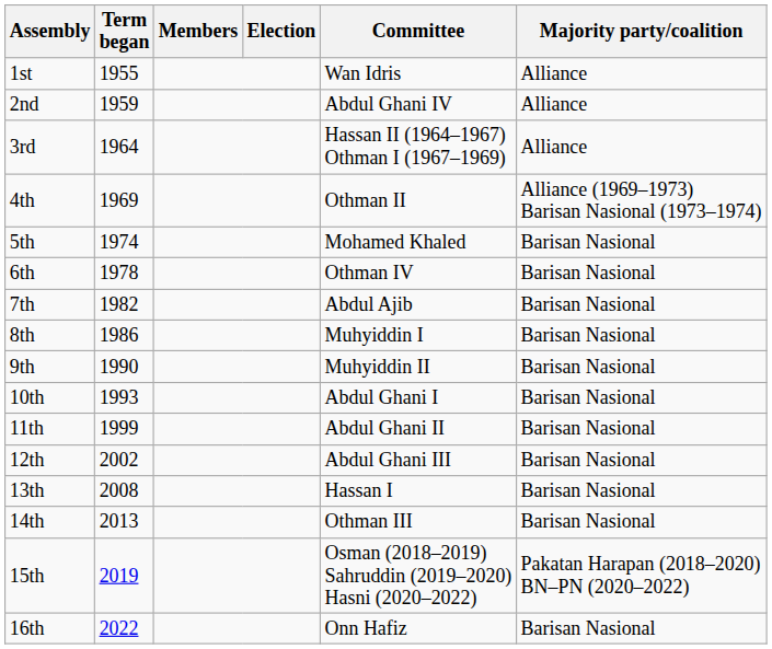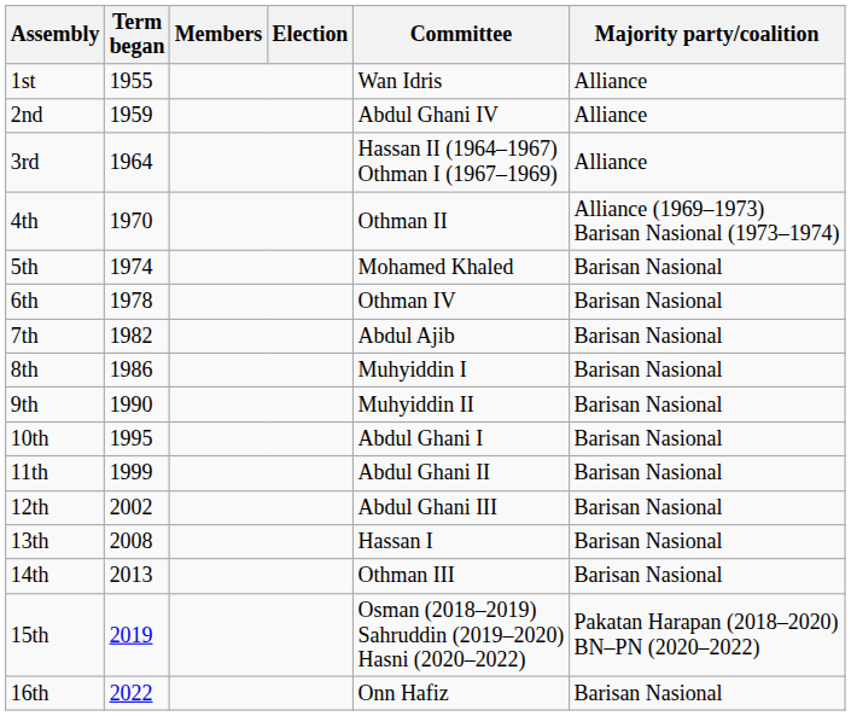4th | Term began: 1969 -> 1970
10th | Term began: 1993 -> 1995
